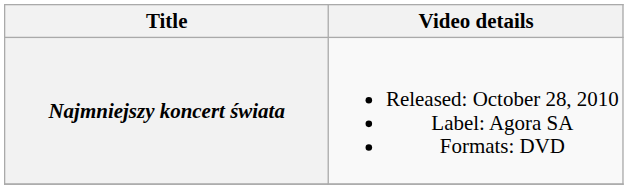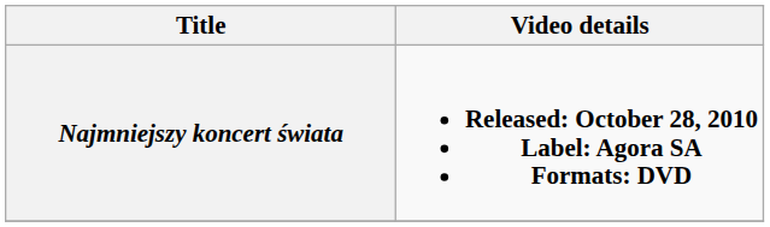Najmniejszy koncert świata | Video details: normal -> bold
